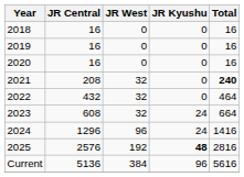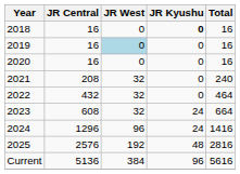2018 | JR Kyushu: normal -> bold
2019 | JR West: no background -> lightblue background
2021 | Total: bold -> normal
2025 | JR Kyushu: bold -> normal
